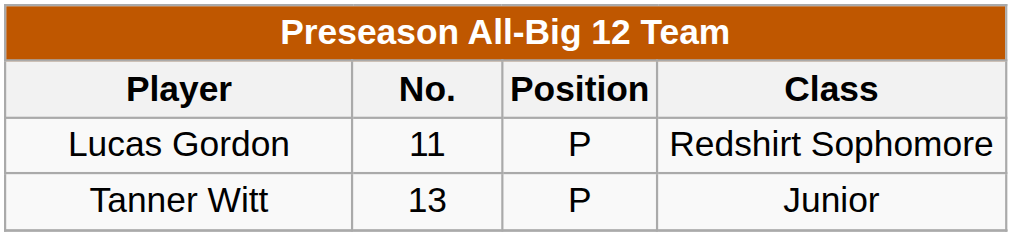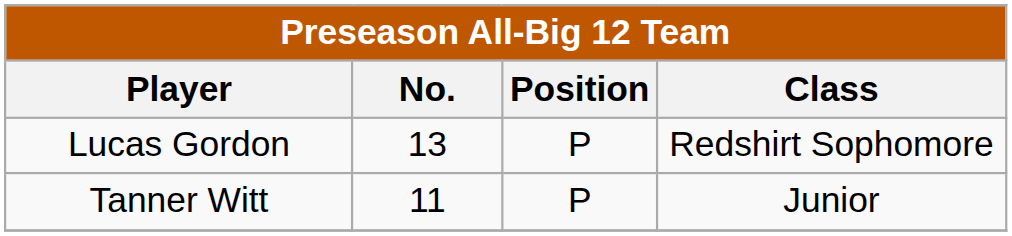Lucas Gordon | No.: 11 -> 13
Tanner Witt | No.: 13 -> 11
